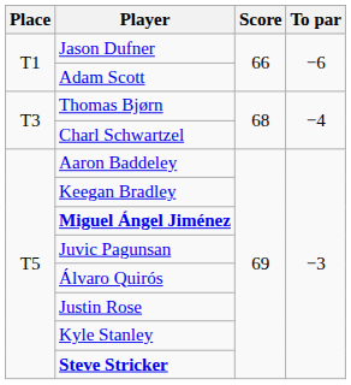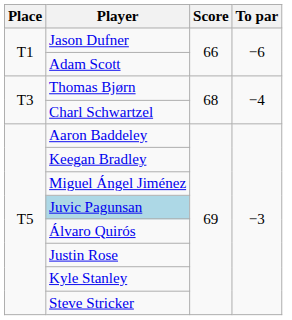Miguel Ángel Jiménez | Player: bold -> normal
Juvic Pagunsan | Player: no background -> lightblue background
Steve Stricker | Player: bold -> normal
